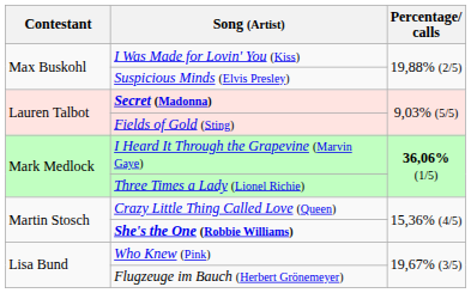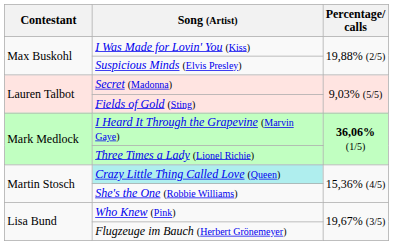Secret (Madonna) | Song (Artist): bold -> normal
Crazy Little Thing Called Love (Queen) | Song (Artist): no background -> paleturquoise background
She's the One (Robbie Williams) | Song (Artist): bold -> normal
